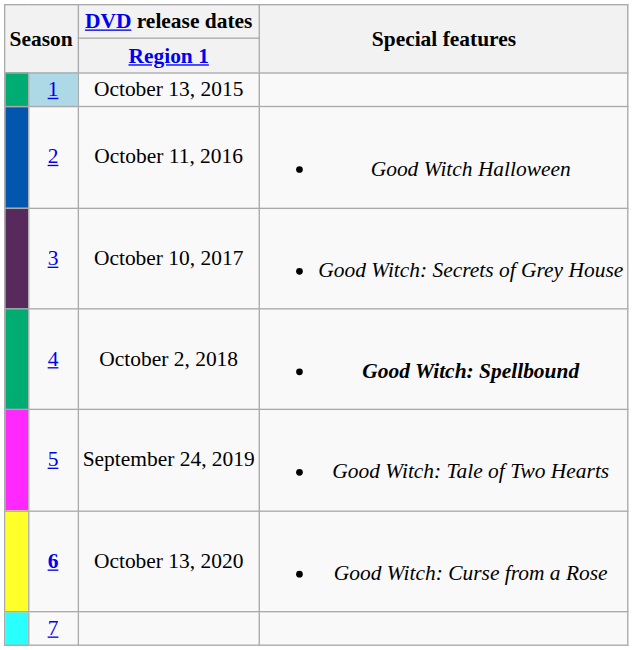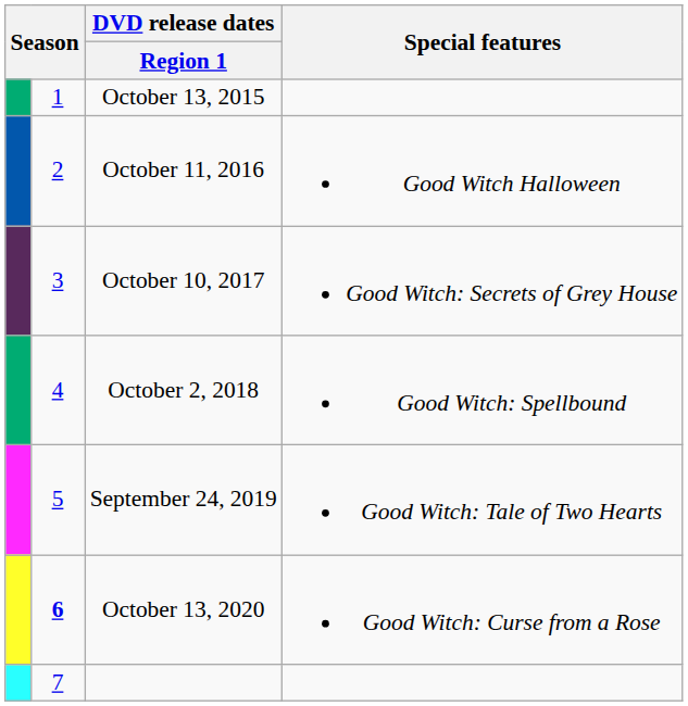October 13, 2015 | column 2: lightblue background -> no background
October 2, 2018 | Special features: bold -> normal
